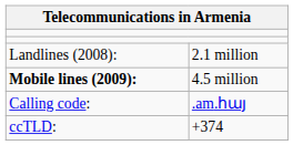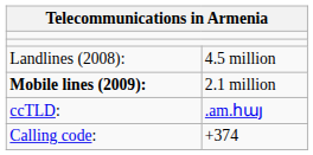row 4 | column 2: 2.1 million -> 4.5 million
row 5 | column 2: 4.5 million -> 2.1 million
row 6 | column 1: Calling code: -> ccTLD:
row 7 | column 1: ccTLD: -> Calling code:
